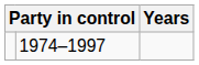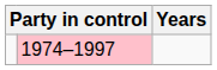row 2 | column 2: no background -> pink background
